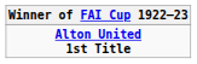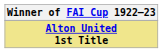row 2 | column 1: no background -> khaki background
